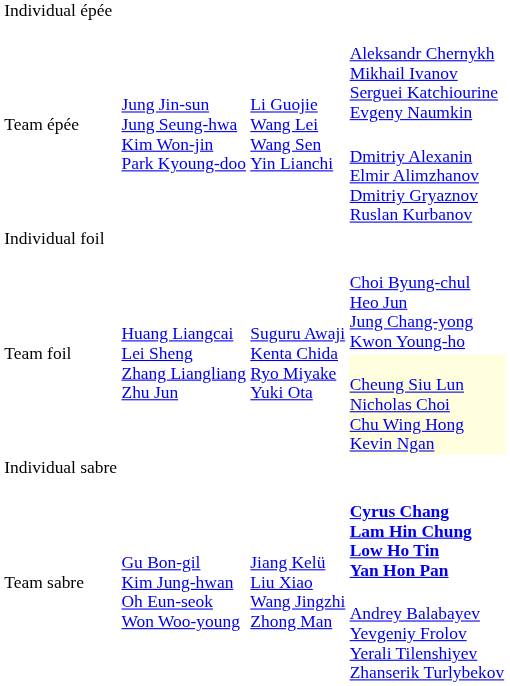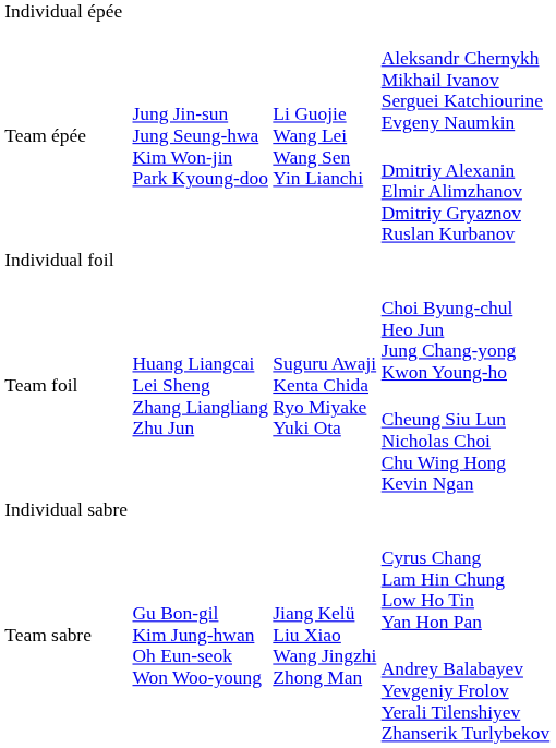Cheung Siu Lun Nicholas Choi Chu Wing Hong Kevin Ngan | column 4: lightyellow background -> no background
Cyrus Chang Lam Hin Chung Low Ho Tin Yan Hon Pan | column 4: bold -> normal
